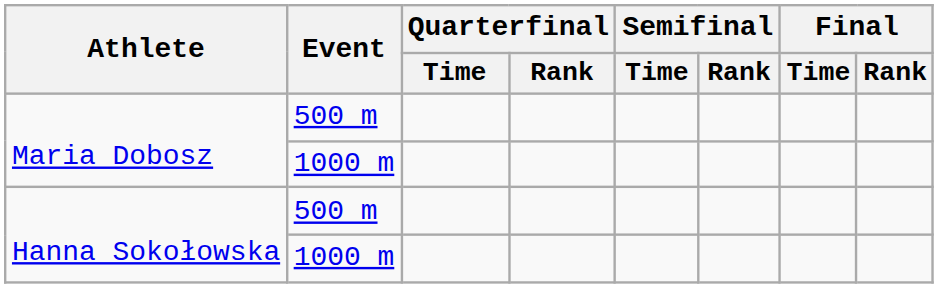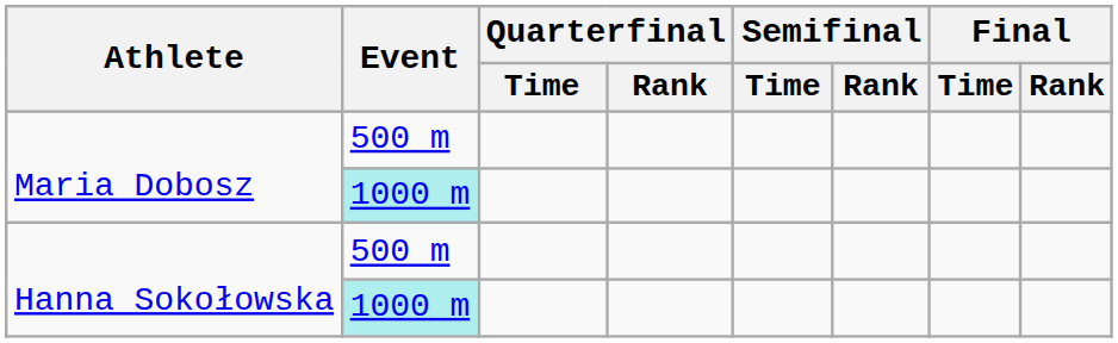Maria Dobosz / 1000 m | Event: no background -> paleturquoise background
Hanna Sokołowska / 1000 m | Event: no background -> paleturquoise background
